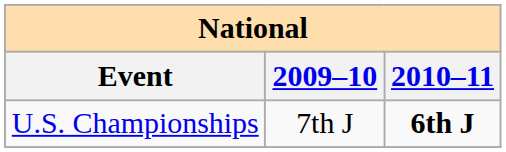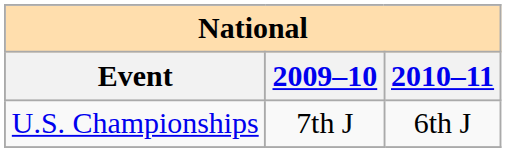U.S. Championships | 2010–11: bold -> normal
